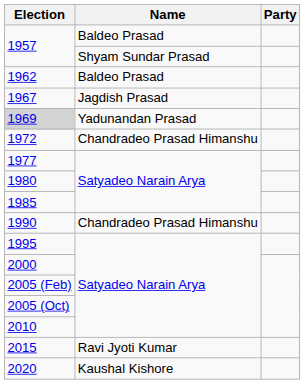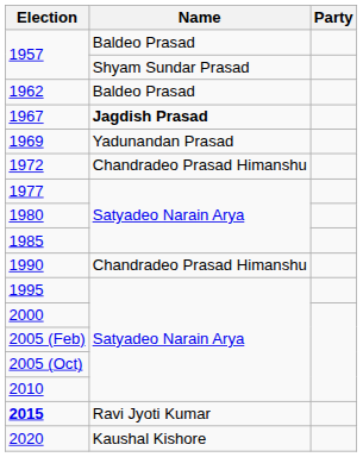1967 | Name: normal -> bold
1969 | Election: lightgrey background -> no background
2015 | Election: normal -> bold
